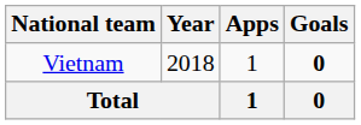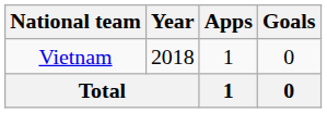Vietnam | Goals: bold -> normal
